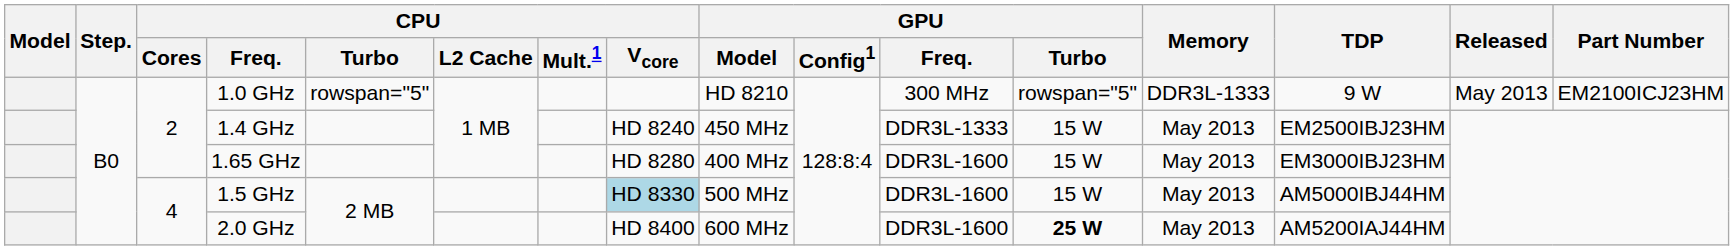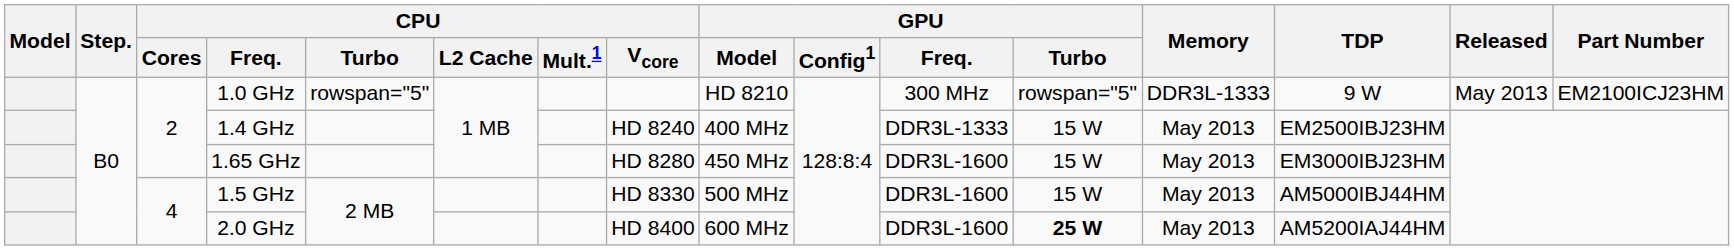1.4 GHz | GPU / Model: 450 MHz -> 400 MHz
1.65 GHz | GPU / Model: 400 MHz -> 450 MHz
1.5 GHz | CPU / Vcore: lightblue background -> no background
